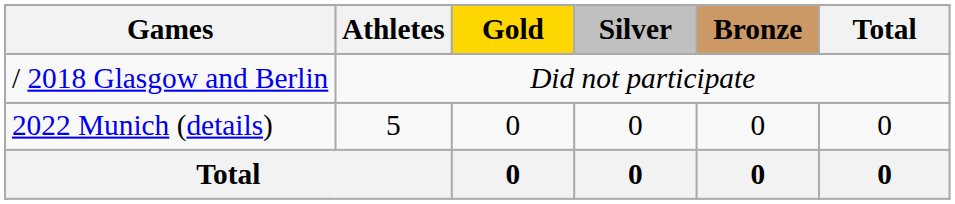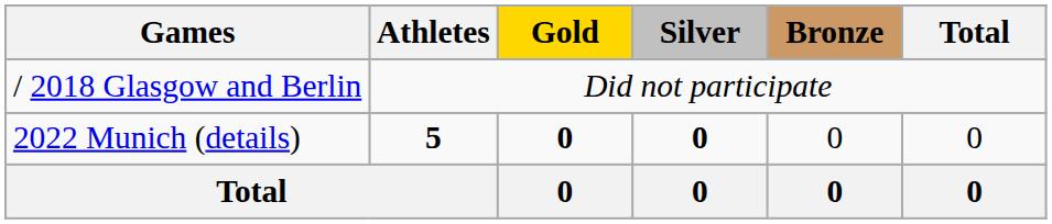2022 Munich (details) | Athletes: normal -> bold
2022 Munich (details) | Gold: normal -> bold
2022 Munich (details) | Silver: normal -> bold
